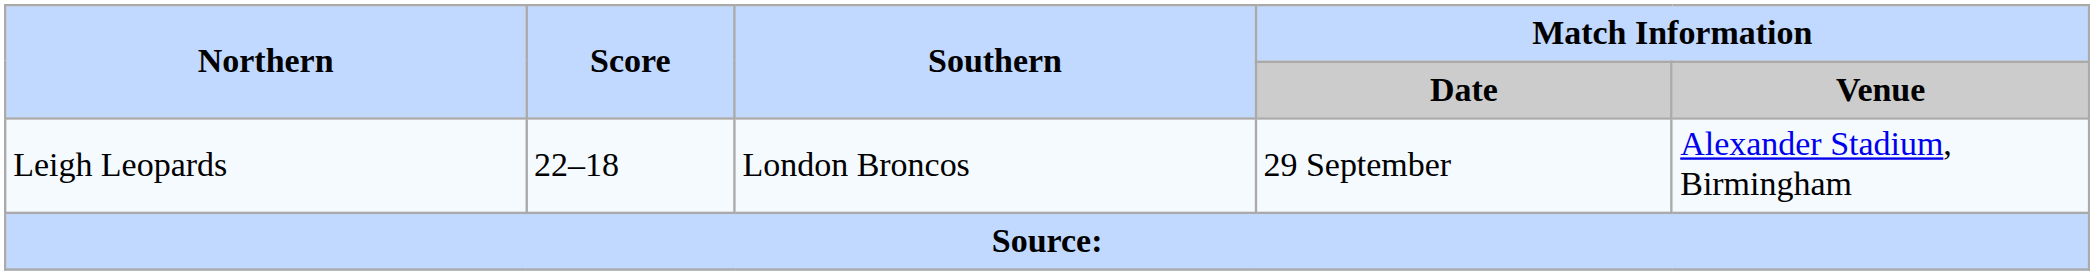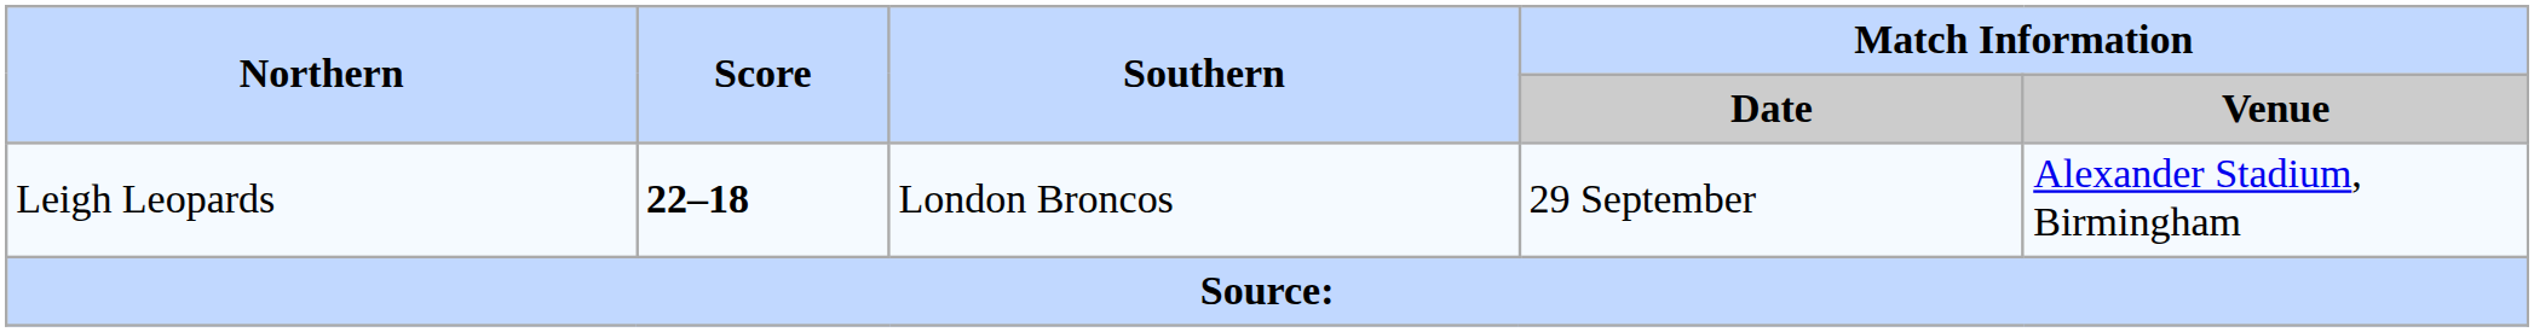Leigh Leopards | Score: normal -> bold
